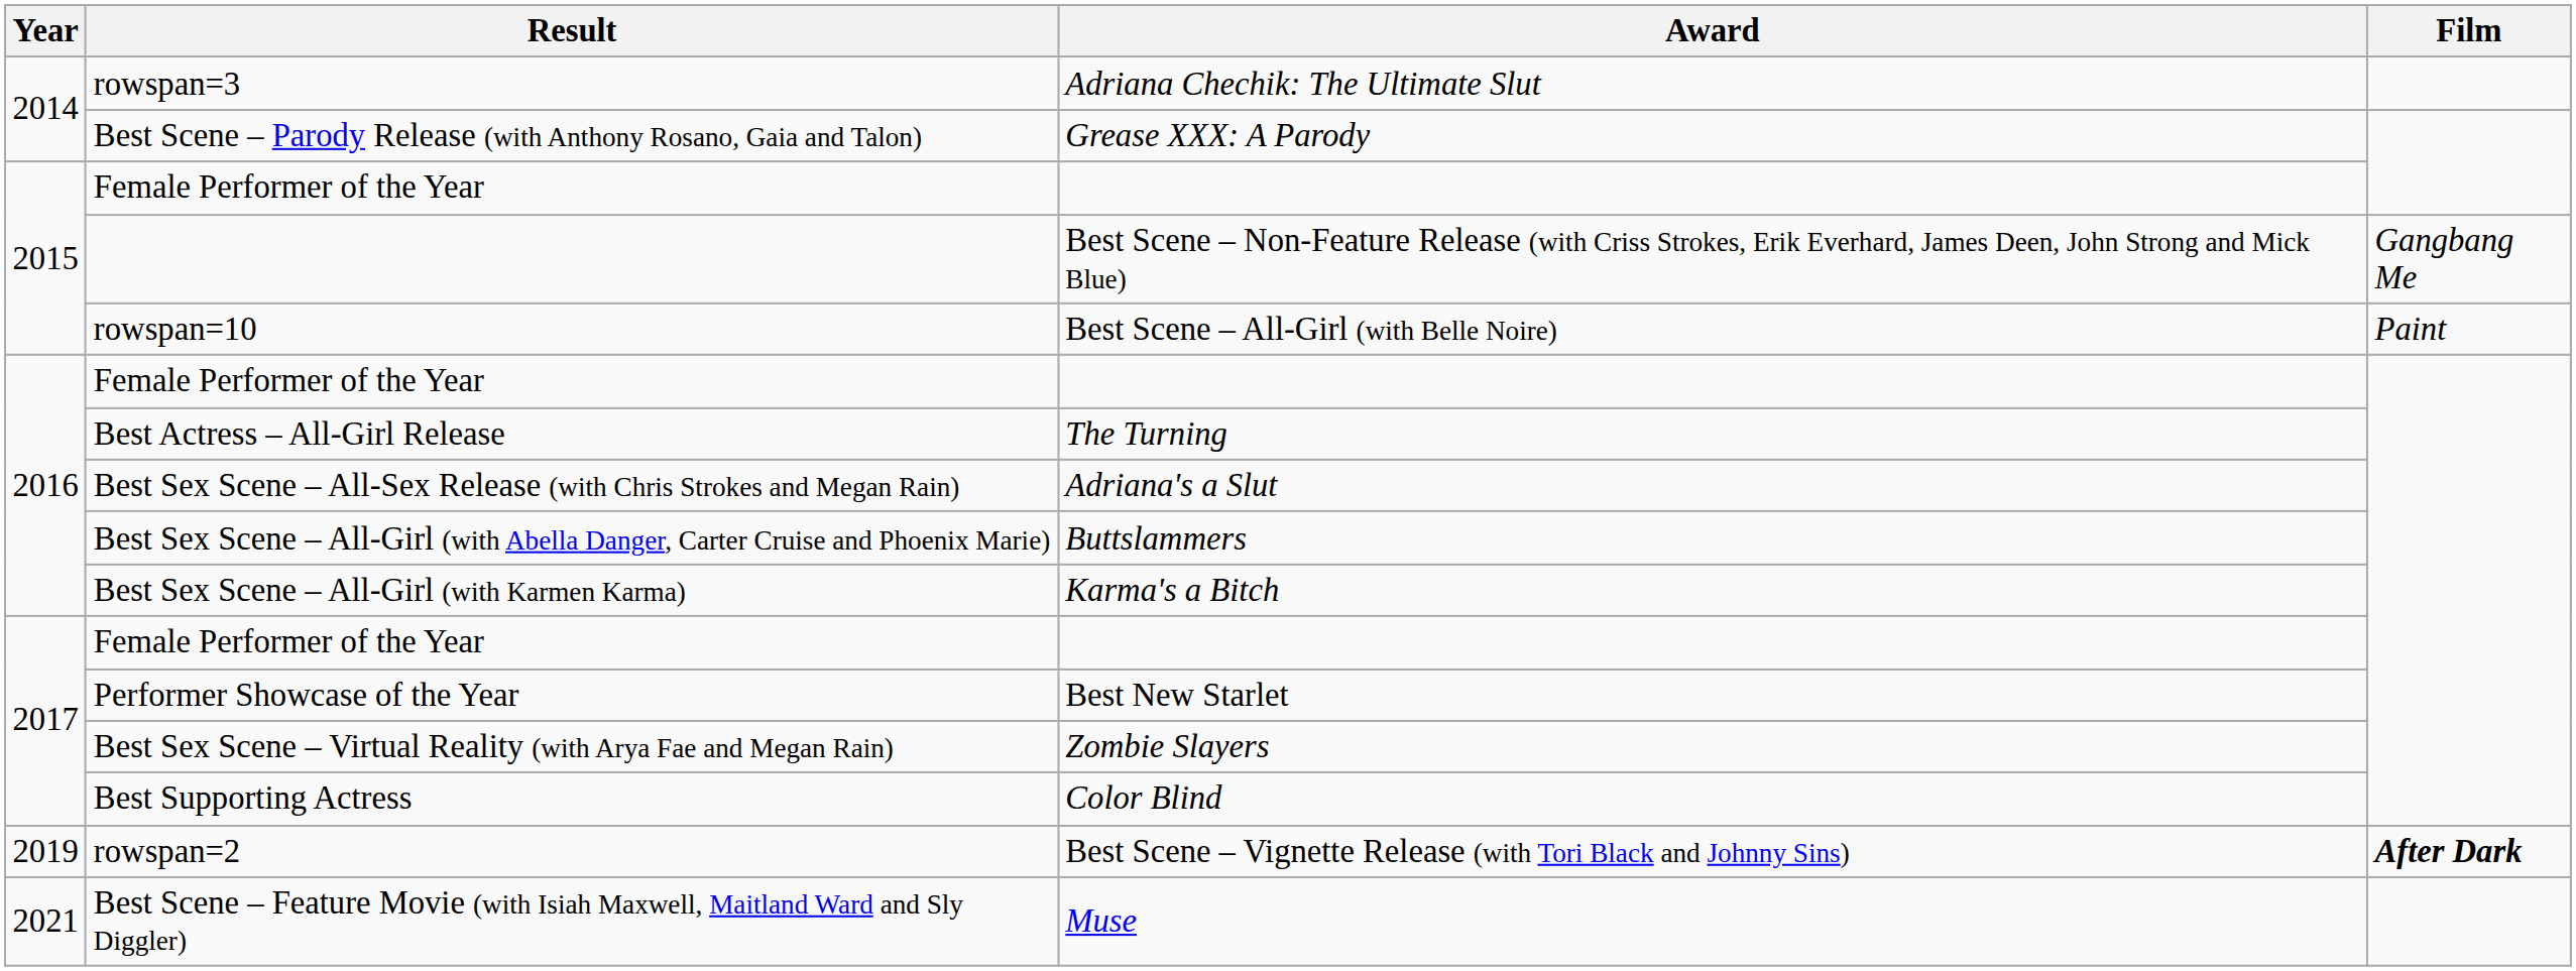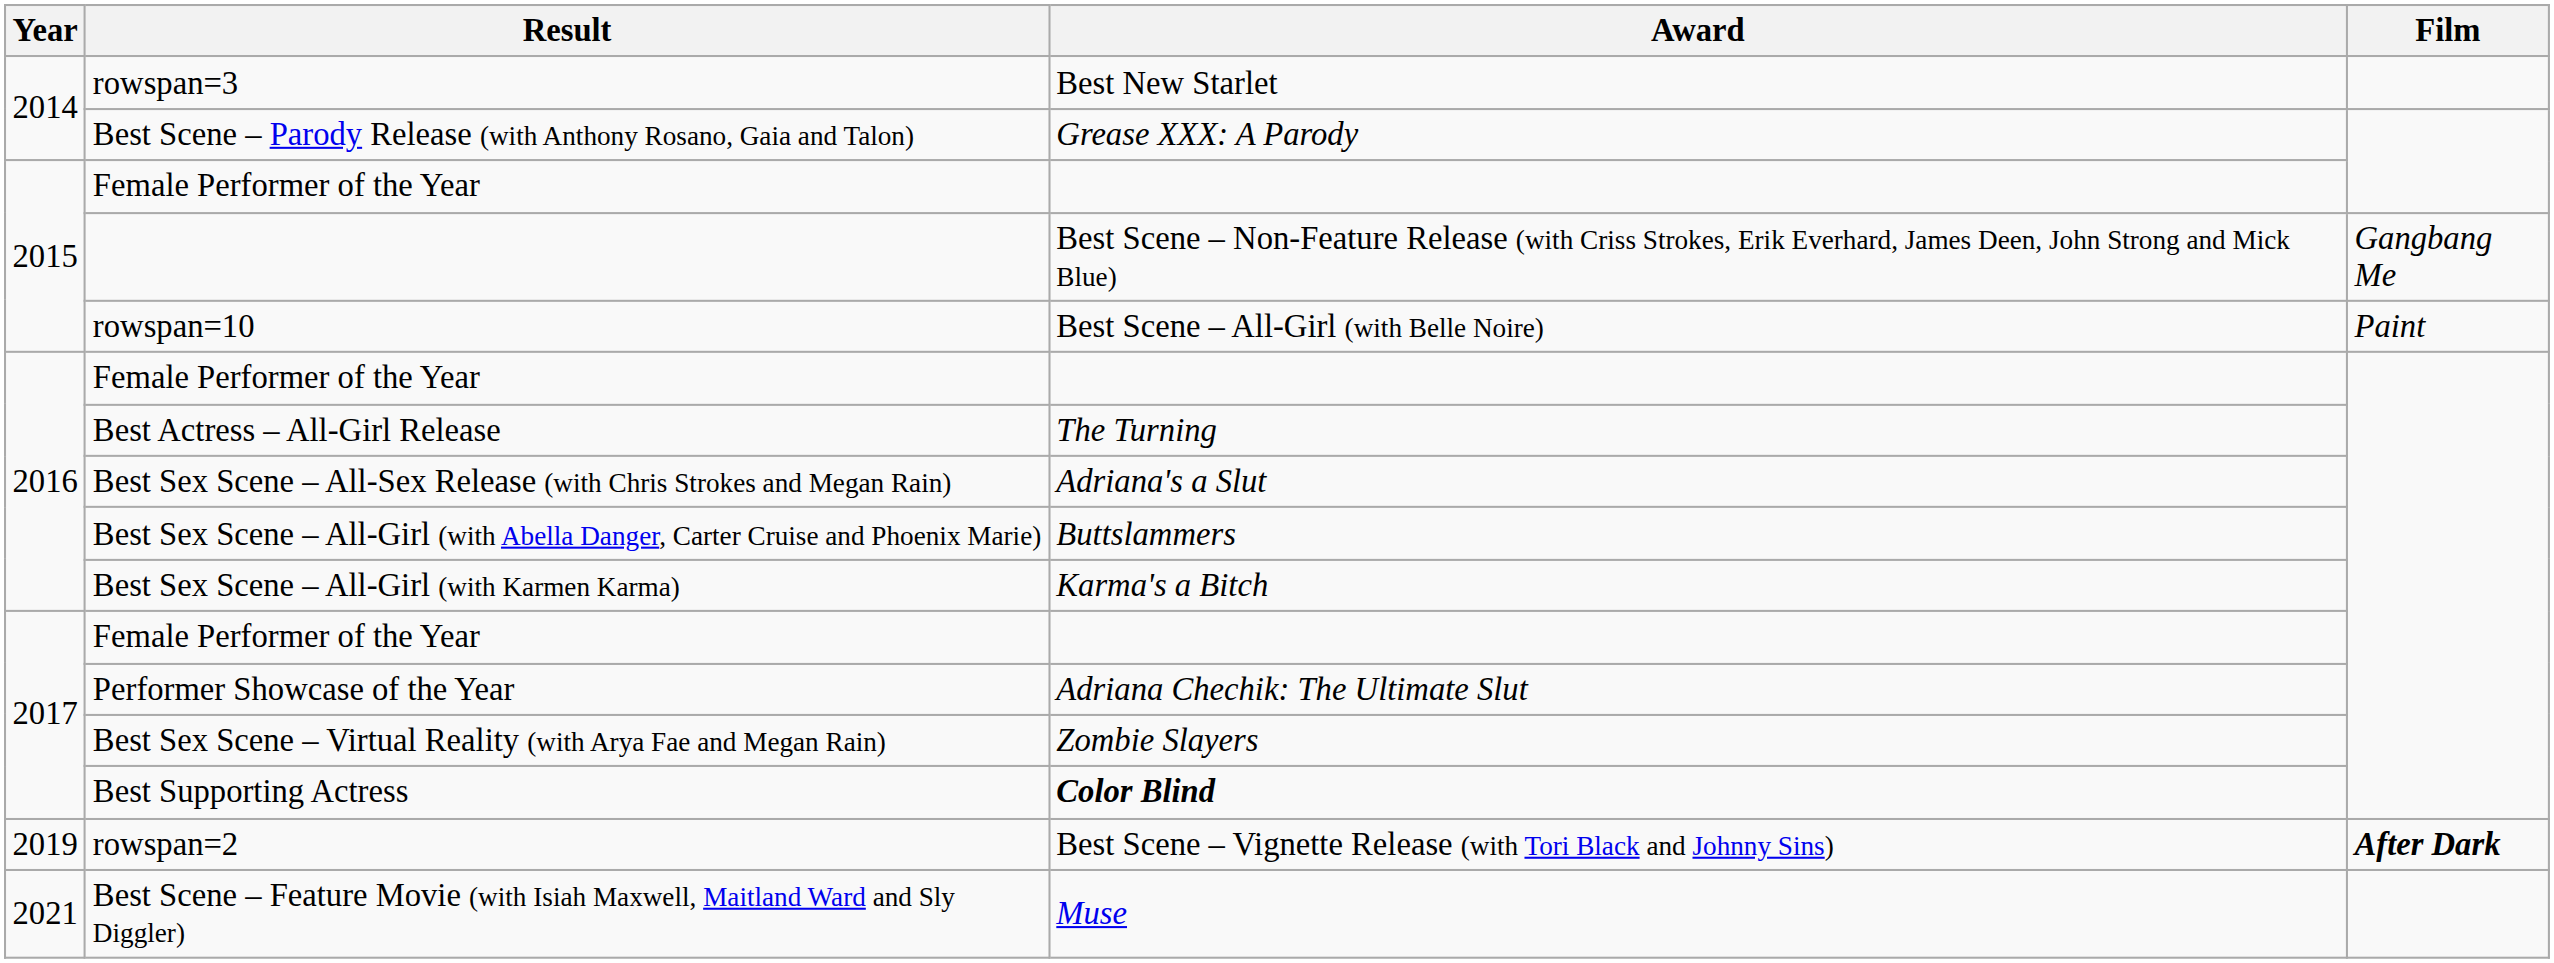rowspan=3 | Award: Adriana Chechik: The Ultimate Slut -> Best New Starlet
Performer Showcase of the Year | Award: Best New Starlet -> Adriana Chechik: The Ultimate Slut
Best Supporting Actress | Award: normal -> bold
